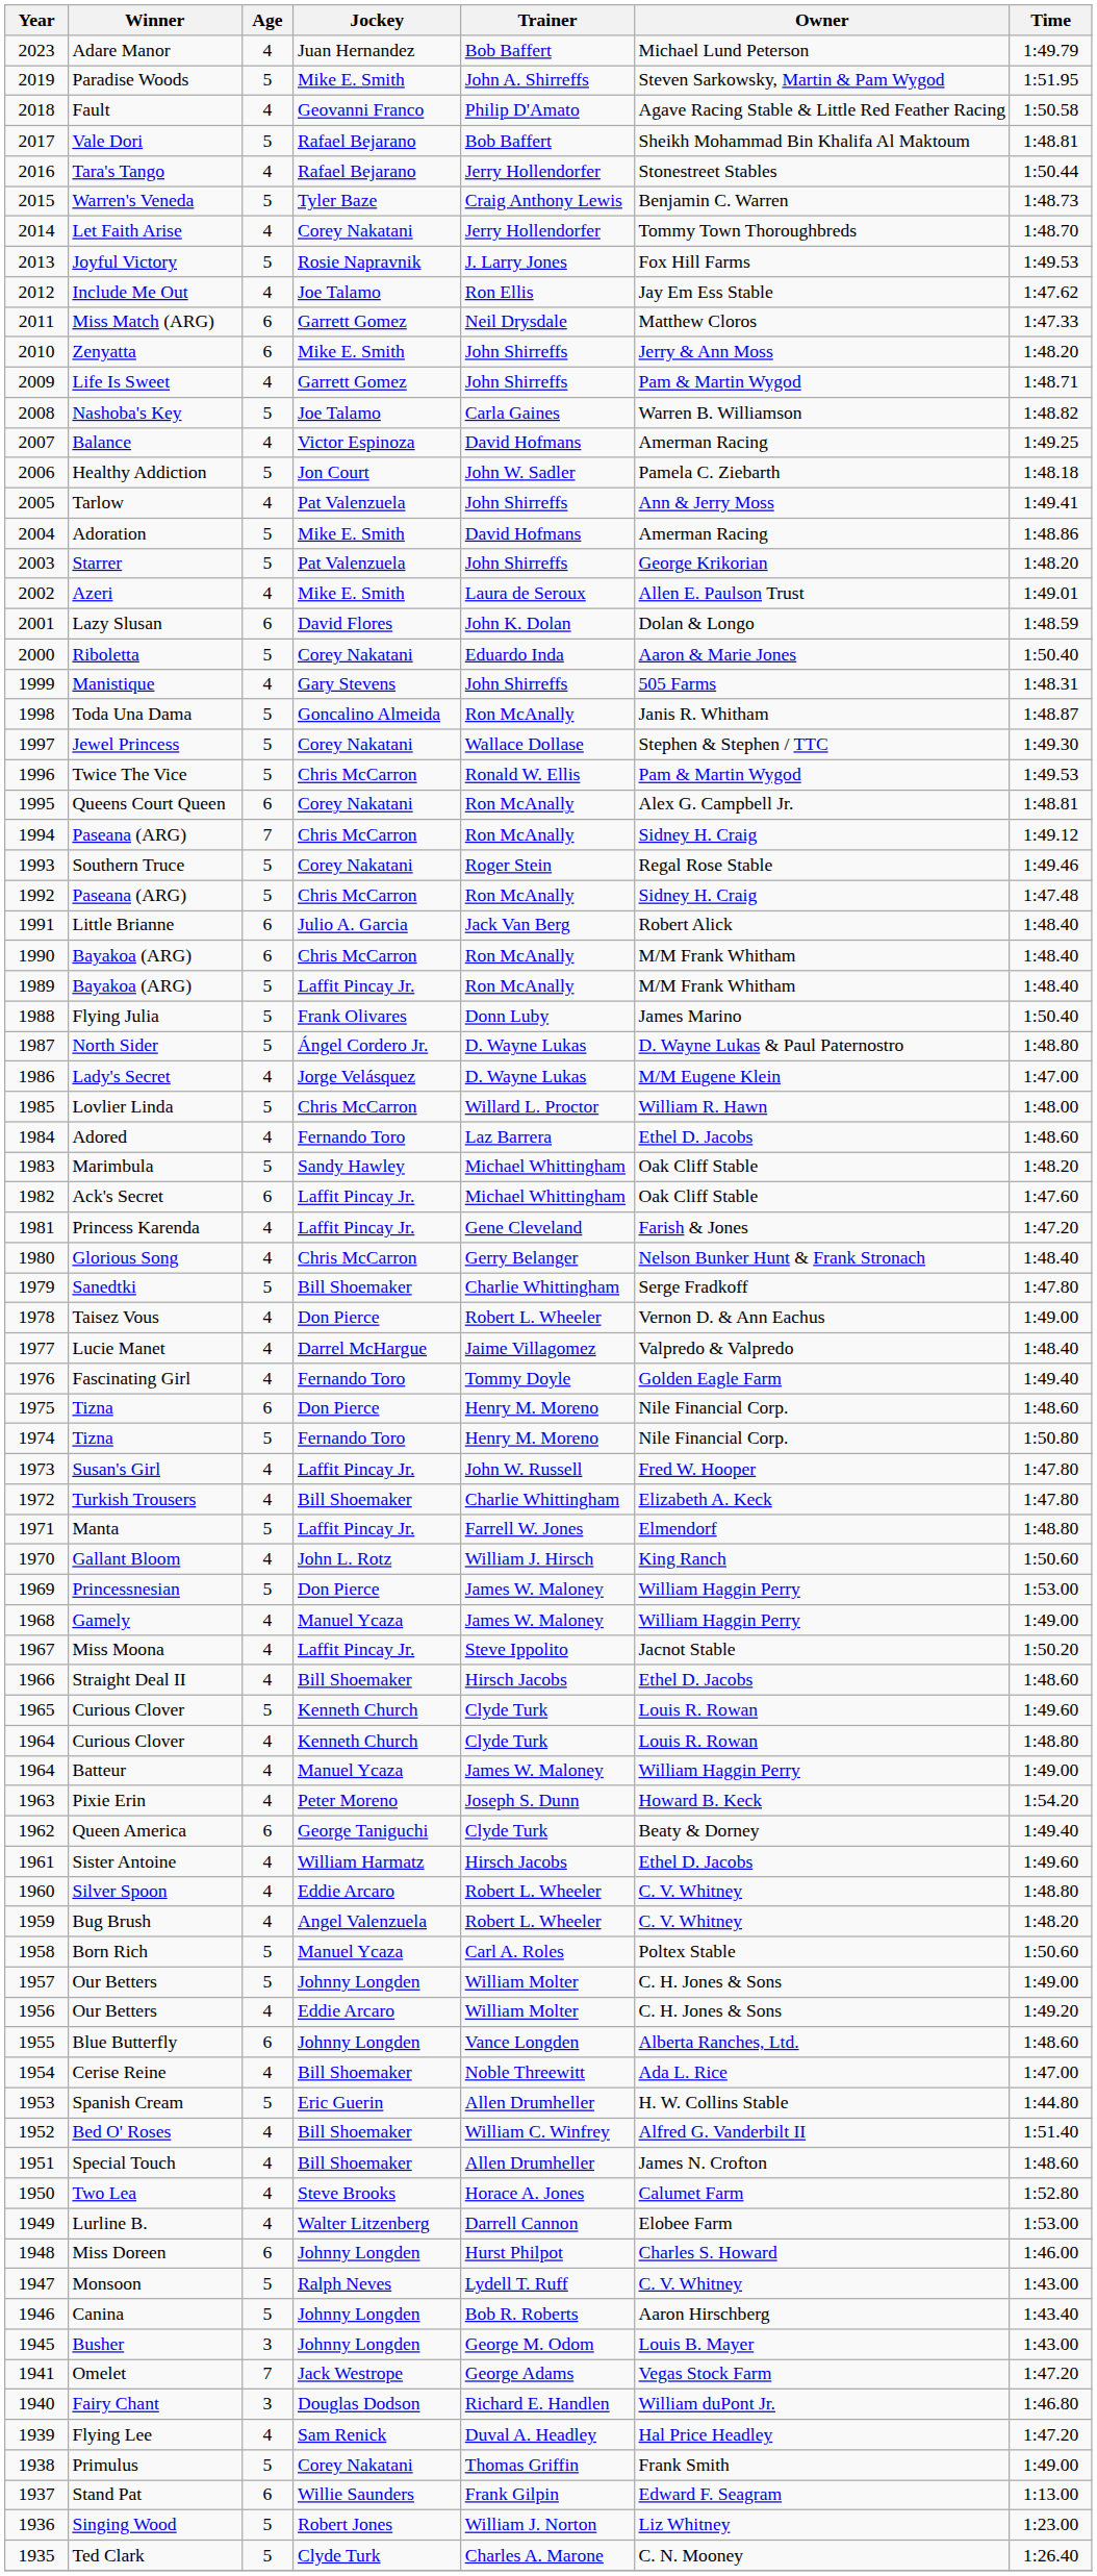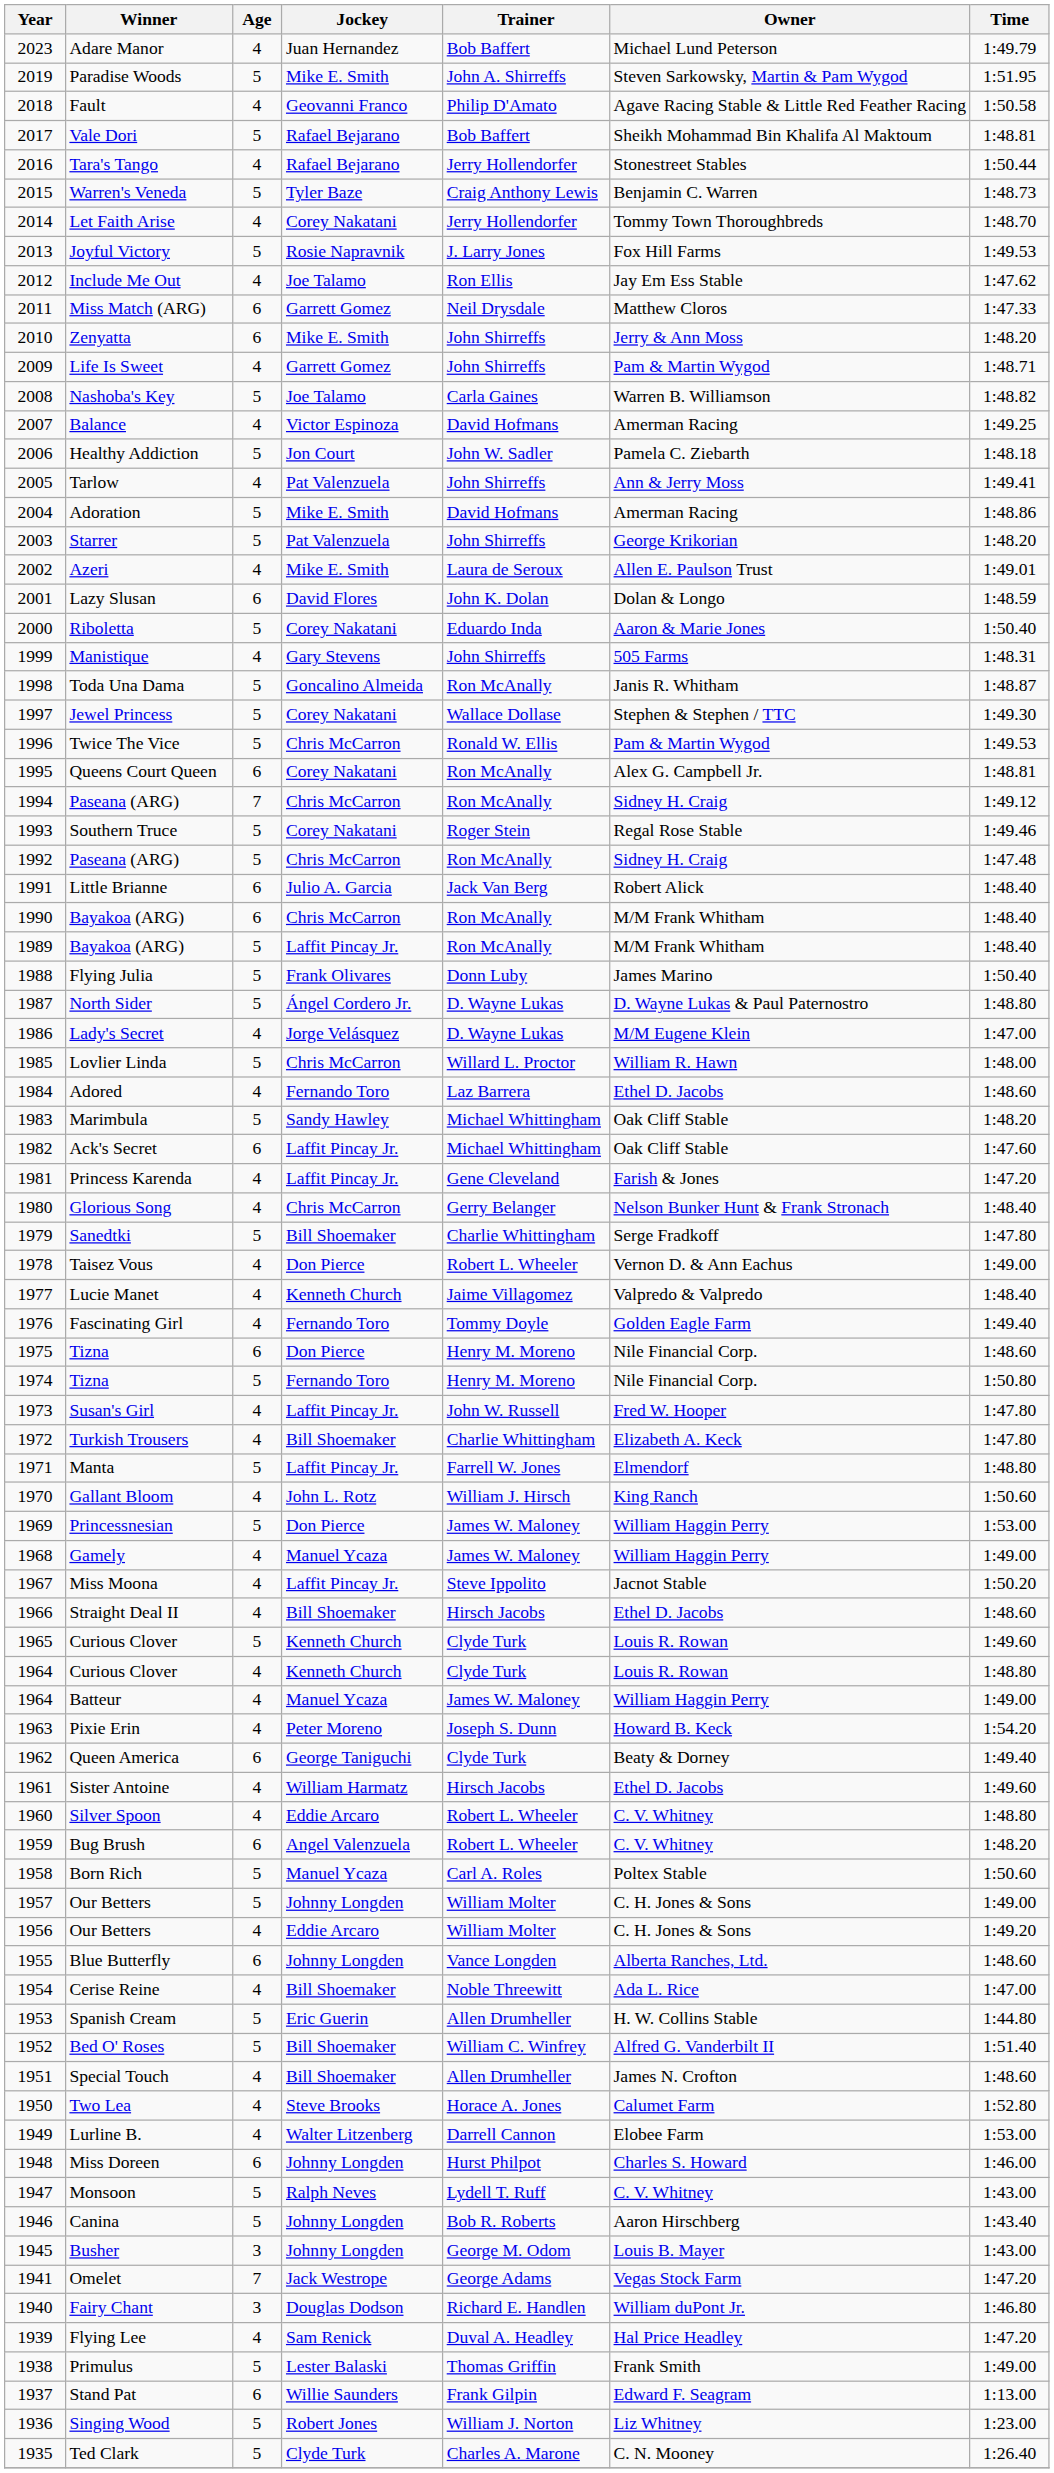Lucie Manet | Jockey: Darrel McHargue -> Kenneth Church
Bug Brush | Age: 4 -> 6
Bed O' Roses | Age: 4 -> 5
Primulus | Jockey: Corey Nakatani -> Lester Balaski
